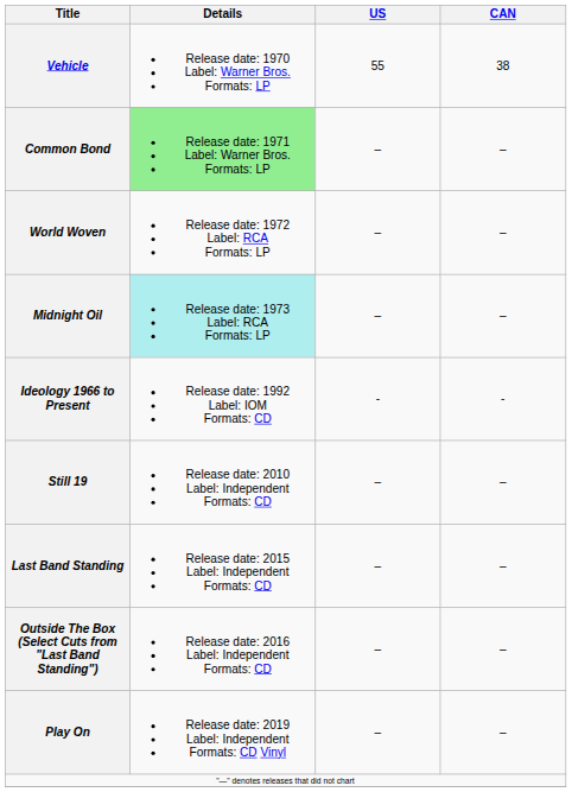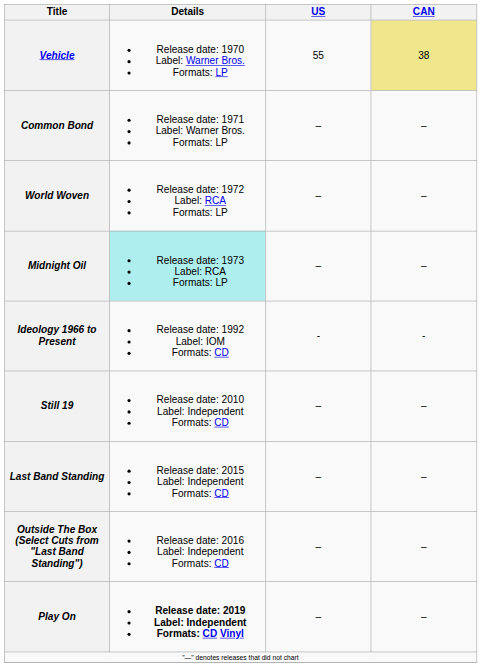Vehicle | CAN: no background -> khaki background
Common Bond | Details: lightgreen background -> no background
Play On | Details: normal -> bold
